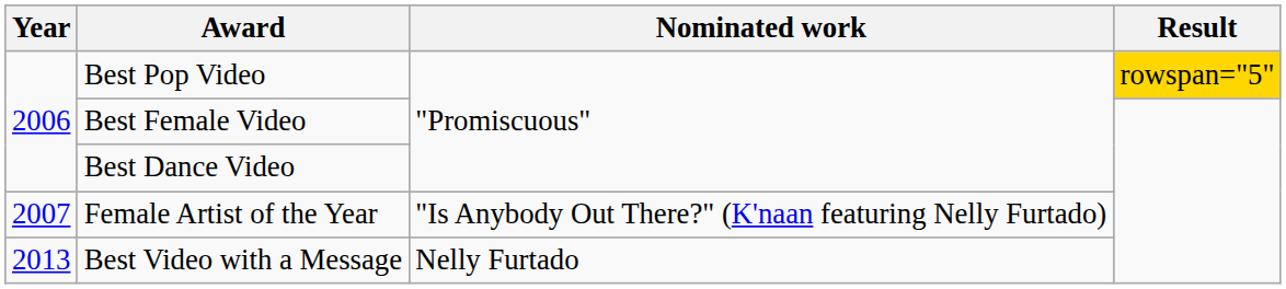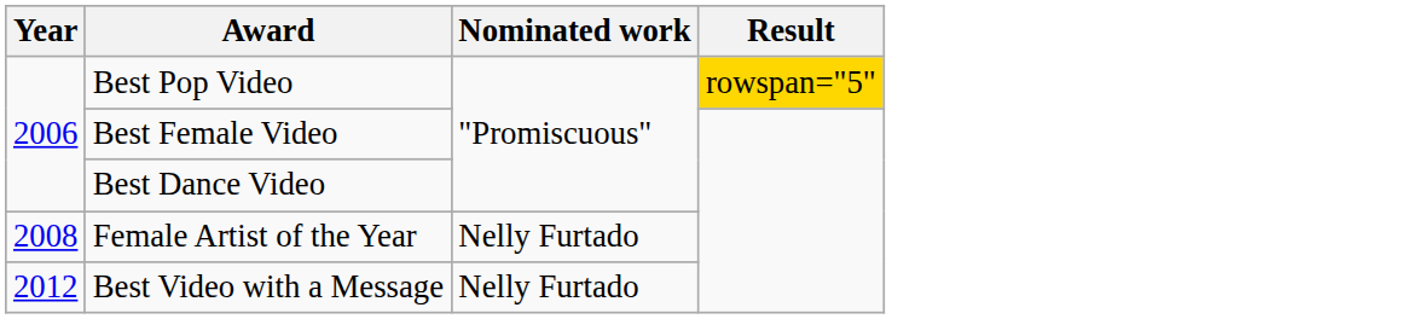Female Artist of the Year | Year: 2007 -> 2008
Female Artist of the Year | Nominated work: "Is Anybody Out There?" (K'naan featuring Nelly Furtado) -> Nelly Furtado
Best Video with a Message | Year: 2013 -> 2012
